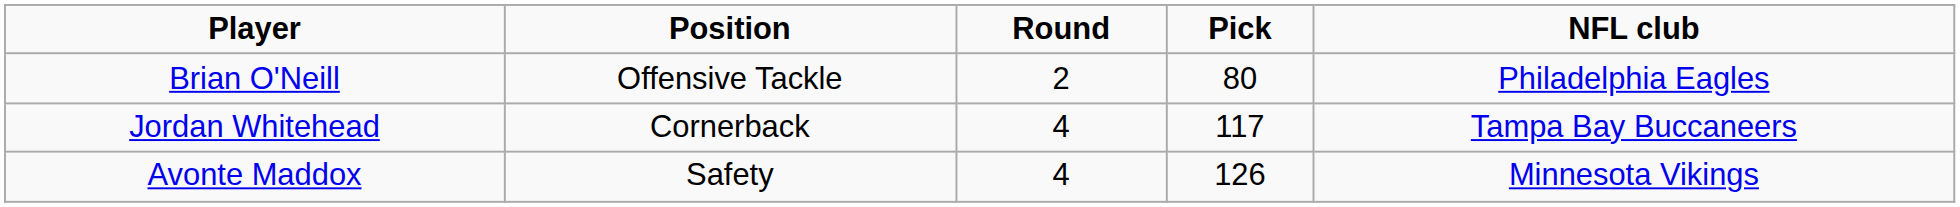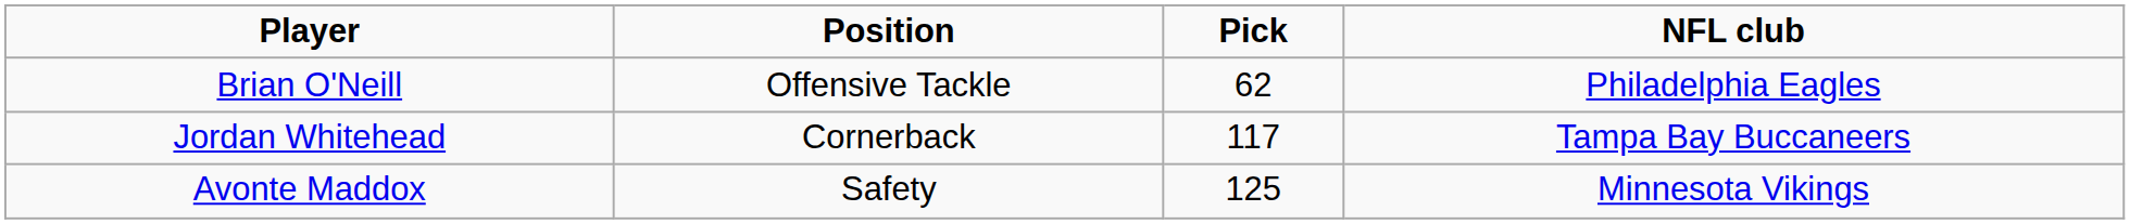- column: Round | 2 | 4 | 4
Brian O'Neill | Pick: 80 -> 62
Avonte Maddox | Pick: 126 -> 125
